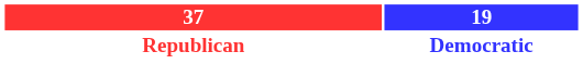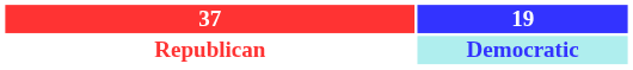Republican | column 2: no background -> paleturquoise background
